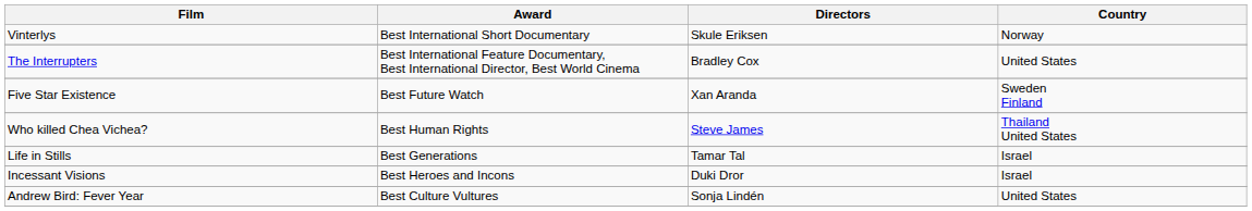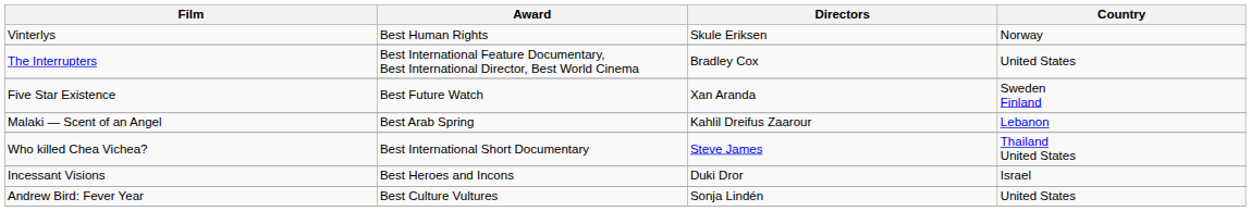Vinterlys | Award: Best International Short Documentary -> Best Human Rights
+ row: Malaki — Scent of an Angel | Best Arab Spring | Kahlil Dreifus Zaarour | Lebanon
Who killed Chea Vichea? | Award: Best Human Rights -> Best International Short Documentary
- row: Life in Stills | Best Generations | Tamar Tal | Israel
